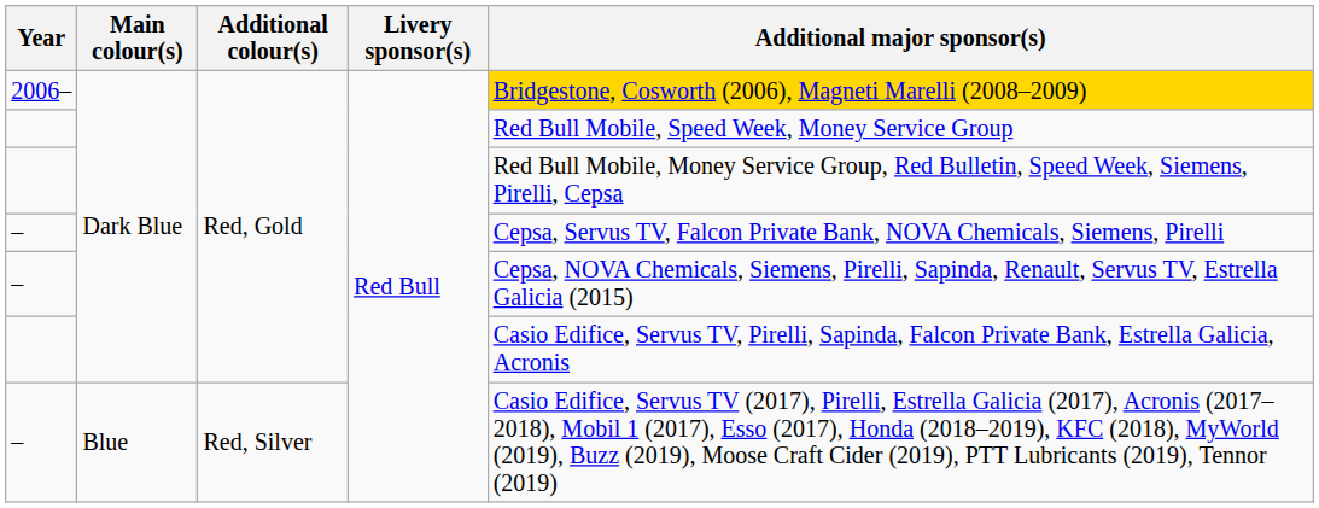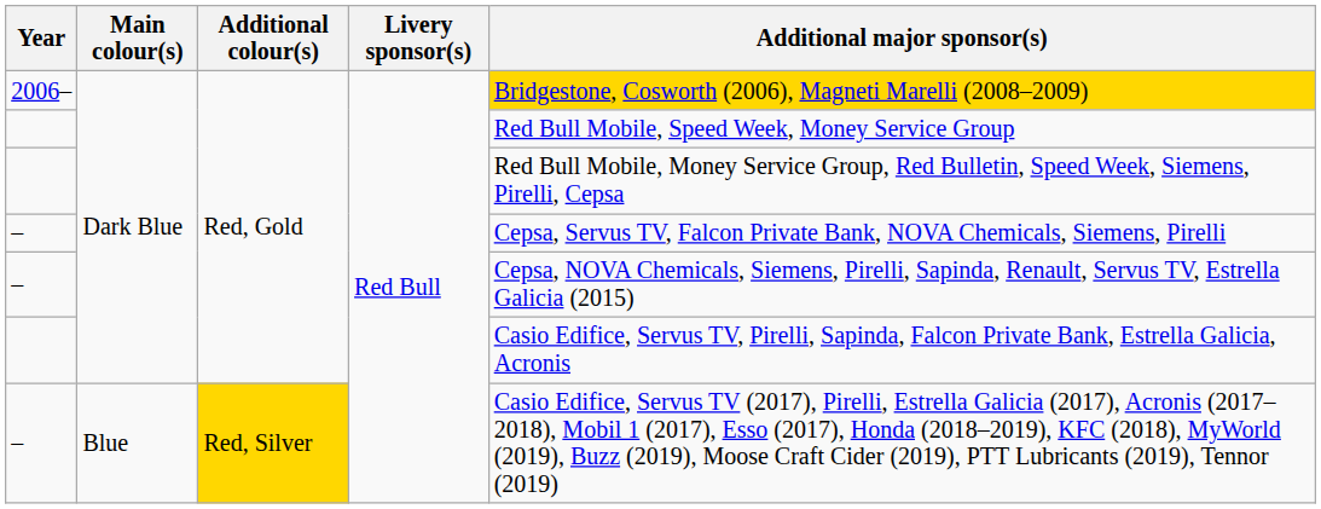– / Blue | Additional colour(s): no background -> gold background
